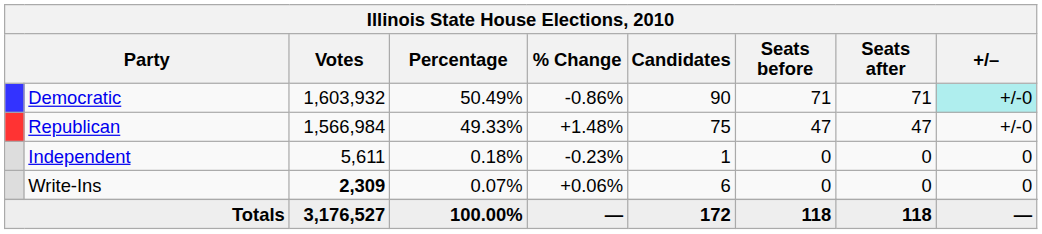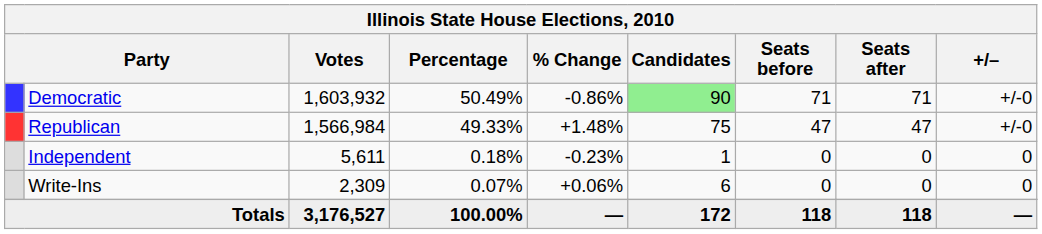Democratic | Candidates: no background -> lightgreen background
Democratic | +/–: paleturquoise background -> no background
Write-Ins | Votes: bold -> normal
